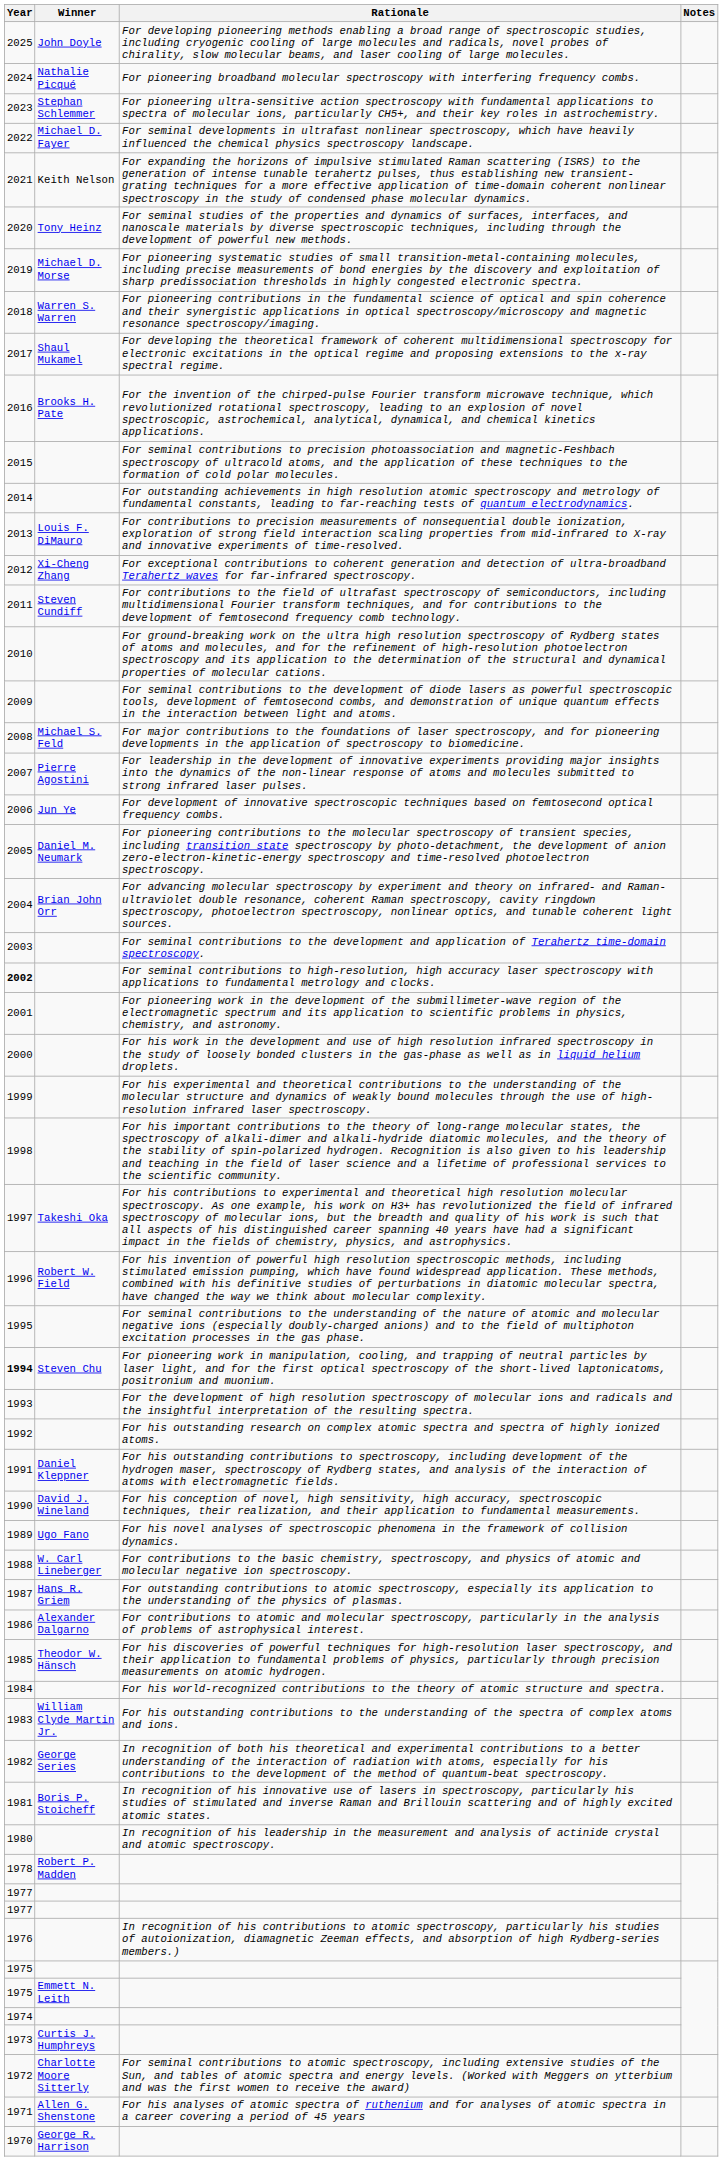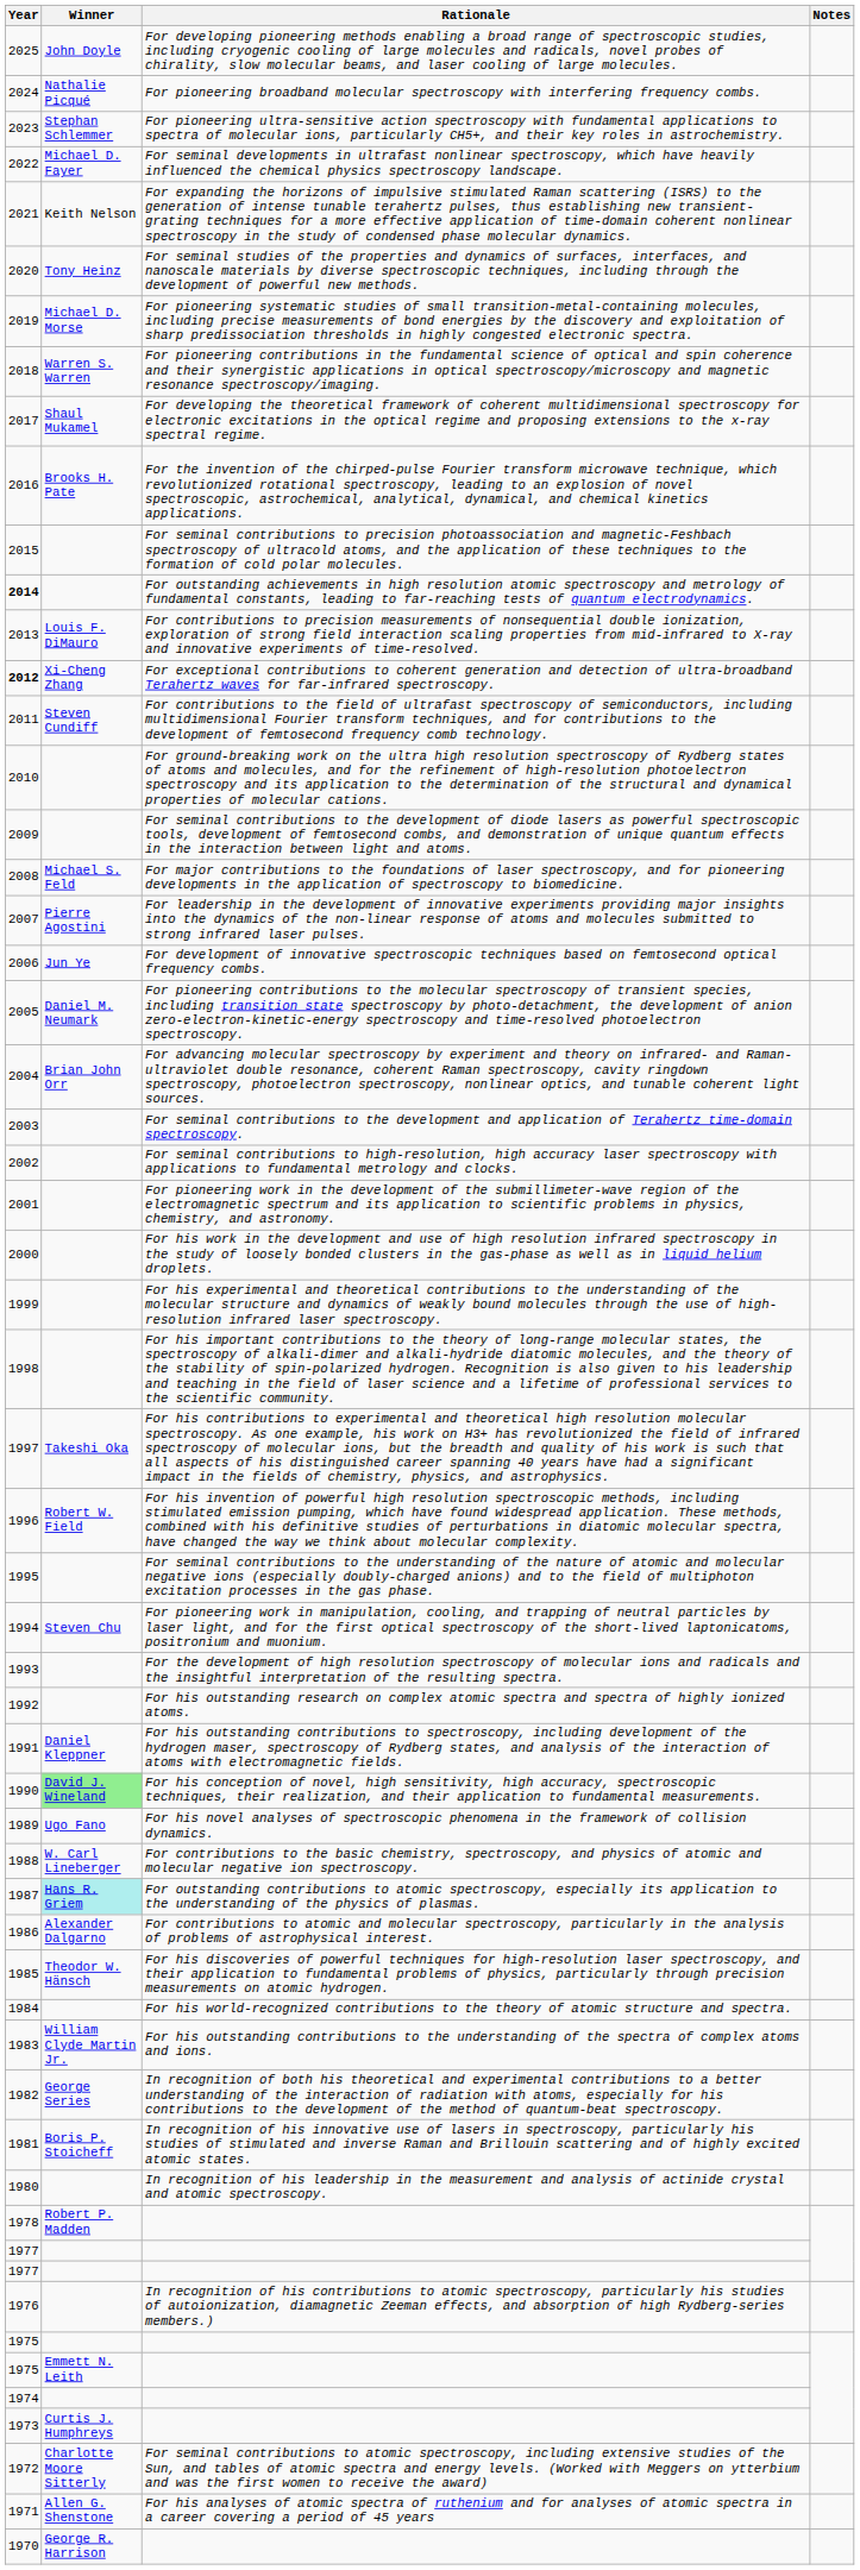2014 | Year: normal -> bold
2012 | Year: normal -> bold
2002 | Year: bold -> normal
1994 | Year: bold -> normal
1990 | Winner: no background -> lightgreen background
1987 | Winner: no background -> paleturquoise background
